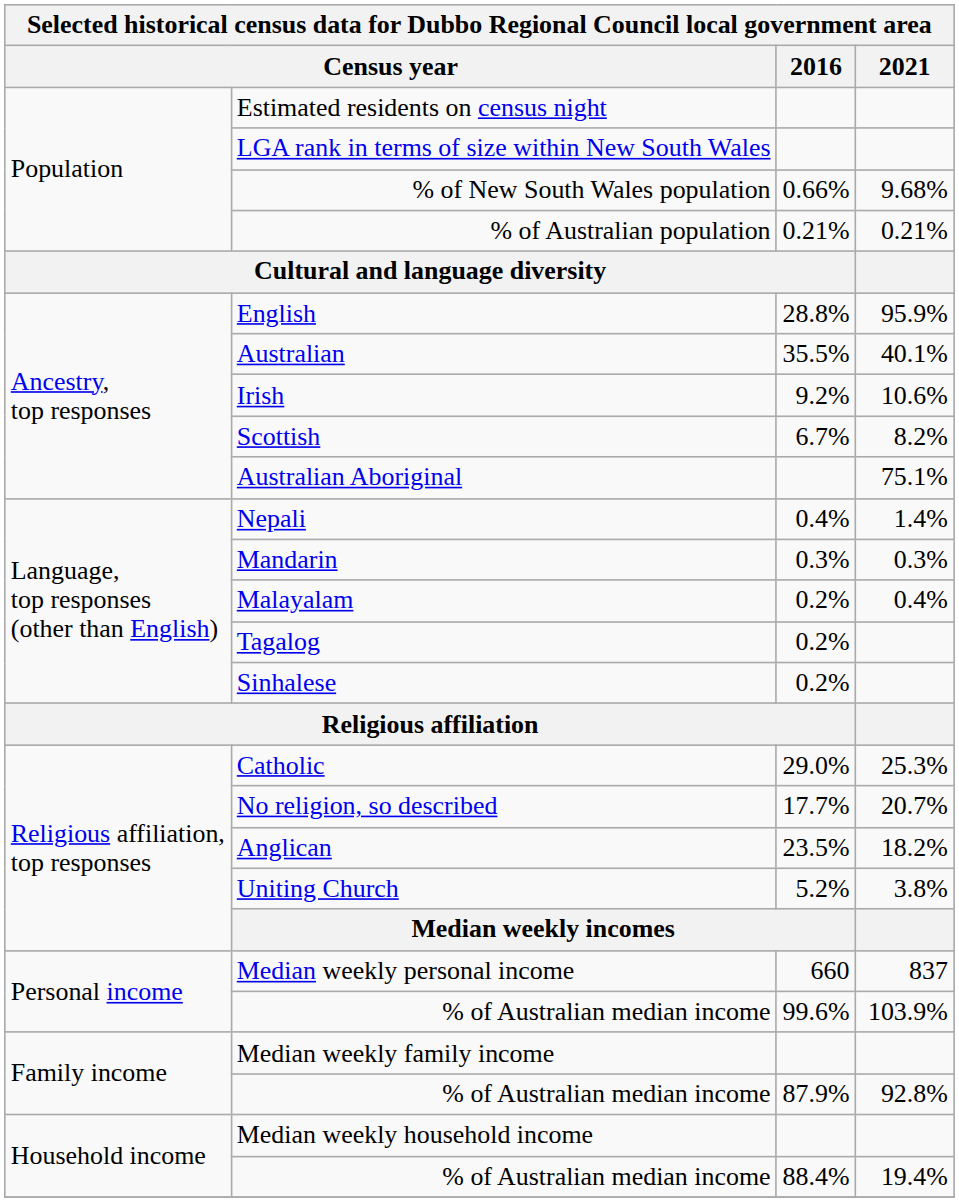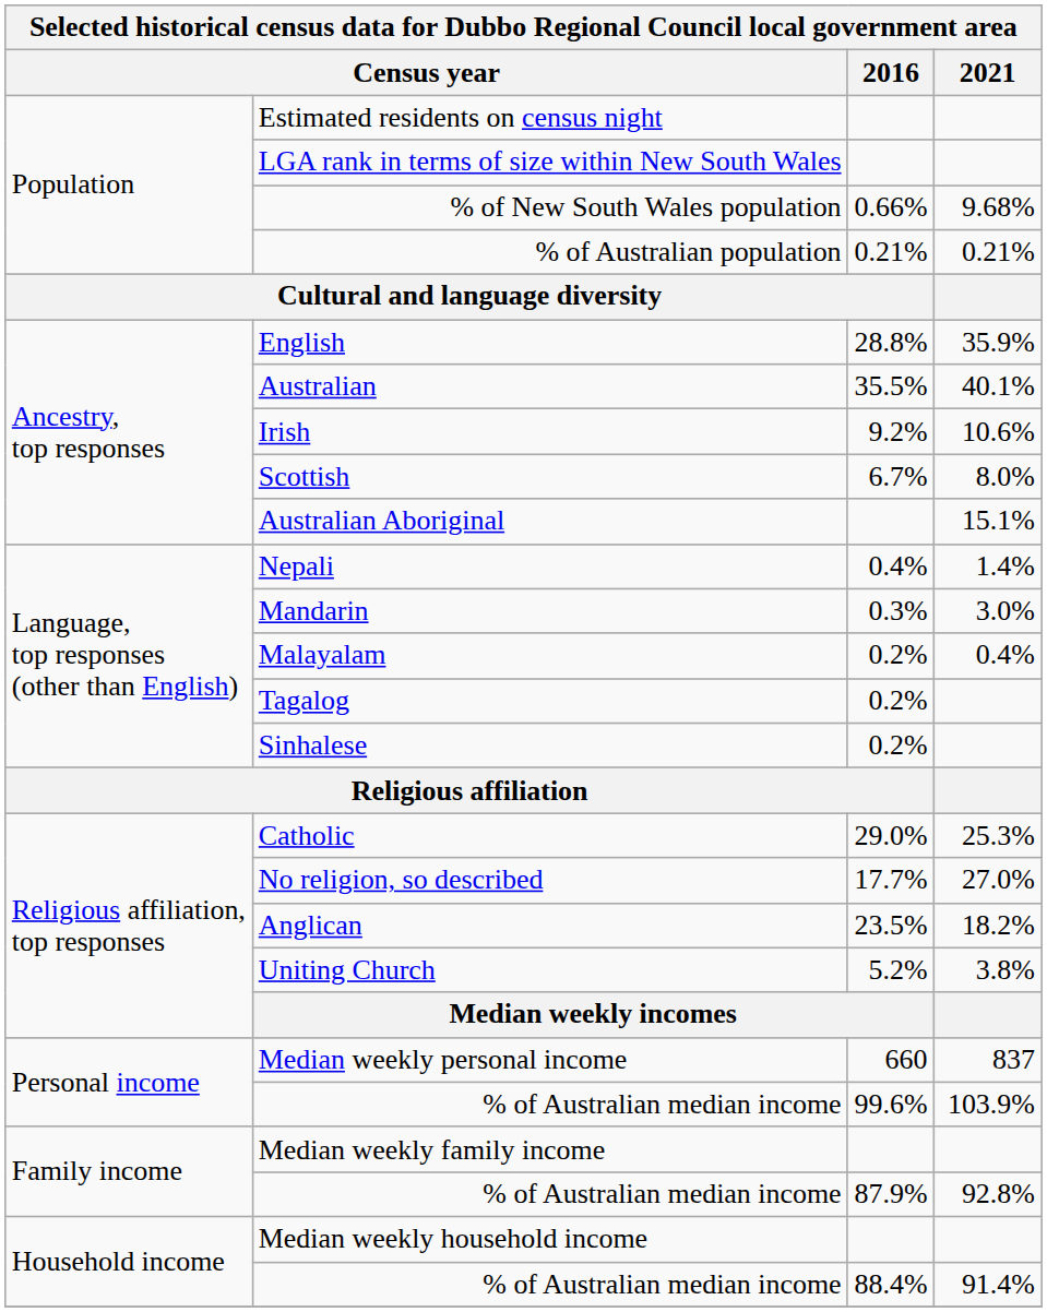English | 2021: 95.9% -> 35.9%
Scottish | 2021: 8.2% -> 8.0%
Australian Aboriginal | 2021: 75.1% -> 15.1%
Mandarin | 2021: 0.3% -> 3.0%
No religion, so described | 2021: 20.7% -> 27.0%
% of Australian median income / 88.4% | 2021: 19.4% -> 91.4%
